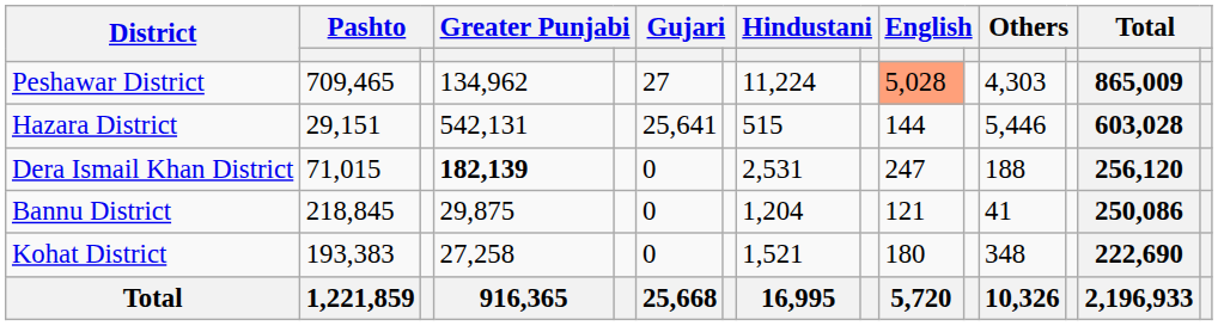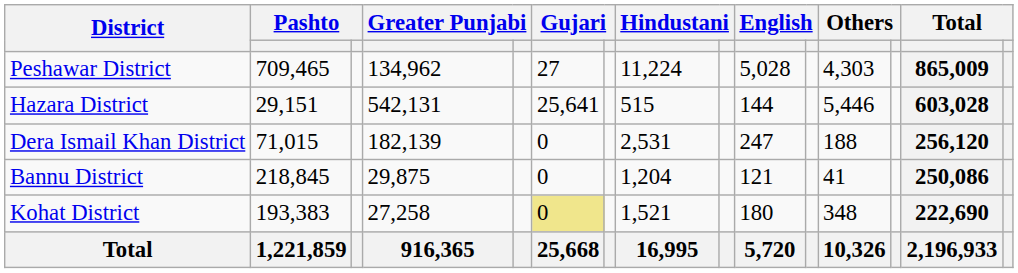Peshawar District | column 10: lightsalmon background -> no background
Dera Ismail Khan District | column 4: bold -> normal
Kohat District | column 6: no background -> khaki background
